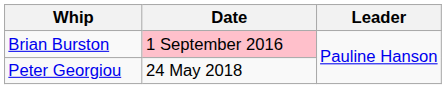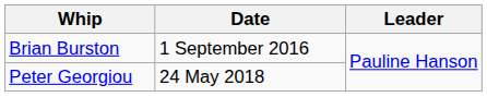Brian Burston | Date: pink background -> no background
